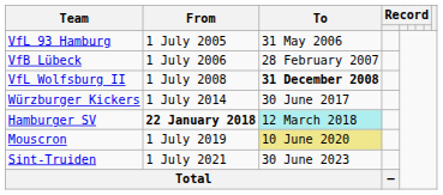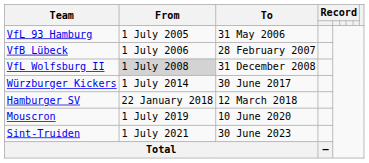VfL Wolfsburg II | From: no background -> lightgrey background
VfL Wolfsburg II | To: bold -> normal
Hamburger SV | From: bold -> normal
Hamburger SV | To: paleturquoise background -> no background
Mouscron | To: khaki background -> no background
